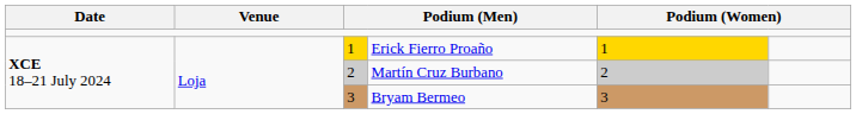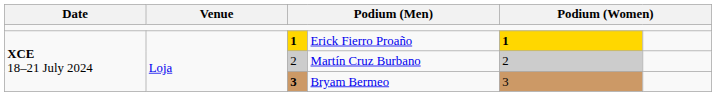Erick Fierro Proaño | column 3: normal -> bold
Erick Fierro Proaño | column 5: normal -> bold
Bryam Bermeo | column 3: normal -> bold
